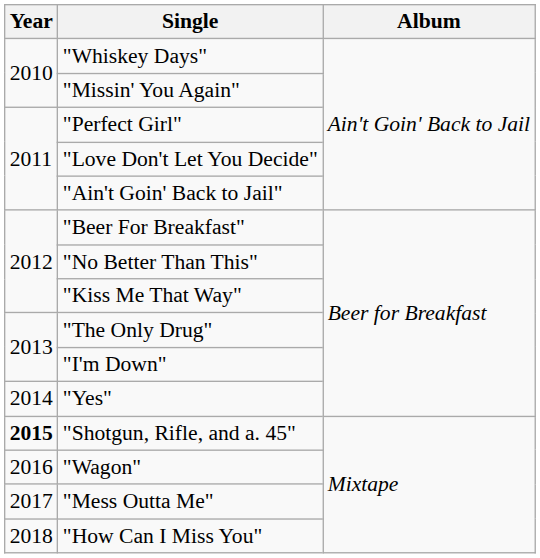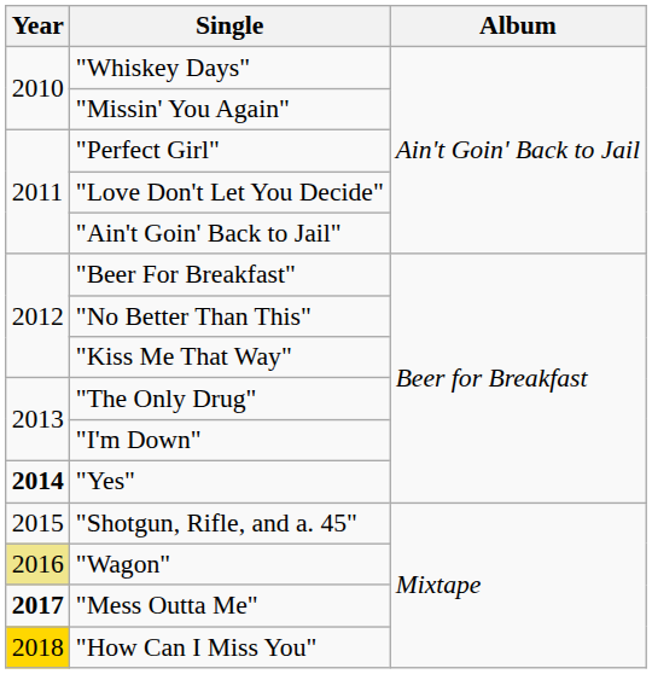"Yes" | Year: normal -> bold
"Shotgun, Rifle, and a. 45" | Year: bold -> normal
"Wagon" | Year: no background -> khaki background
"Mess Outta Me" | Year: normal -> bold
"How Can I Miss You" | Year: no background -> gold background
